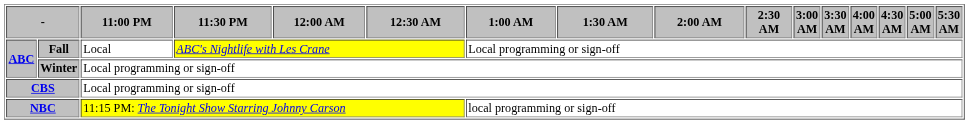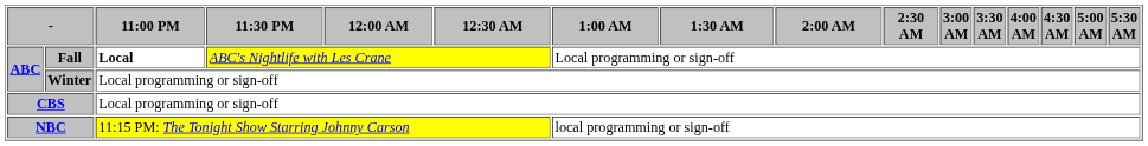Fall | 11:00 PM: normal -> bold
